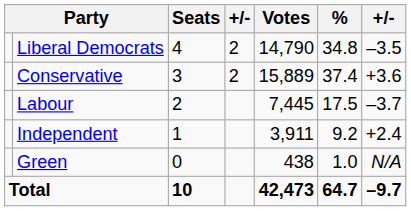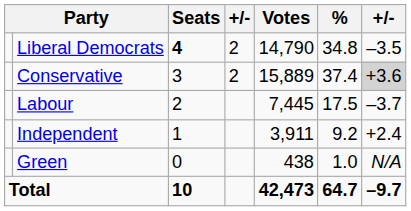Liberal Democrats | Seats: normal -> bold
Conservative | column 7: no background -> lightgrey background
